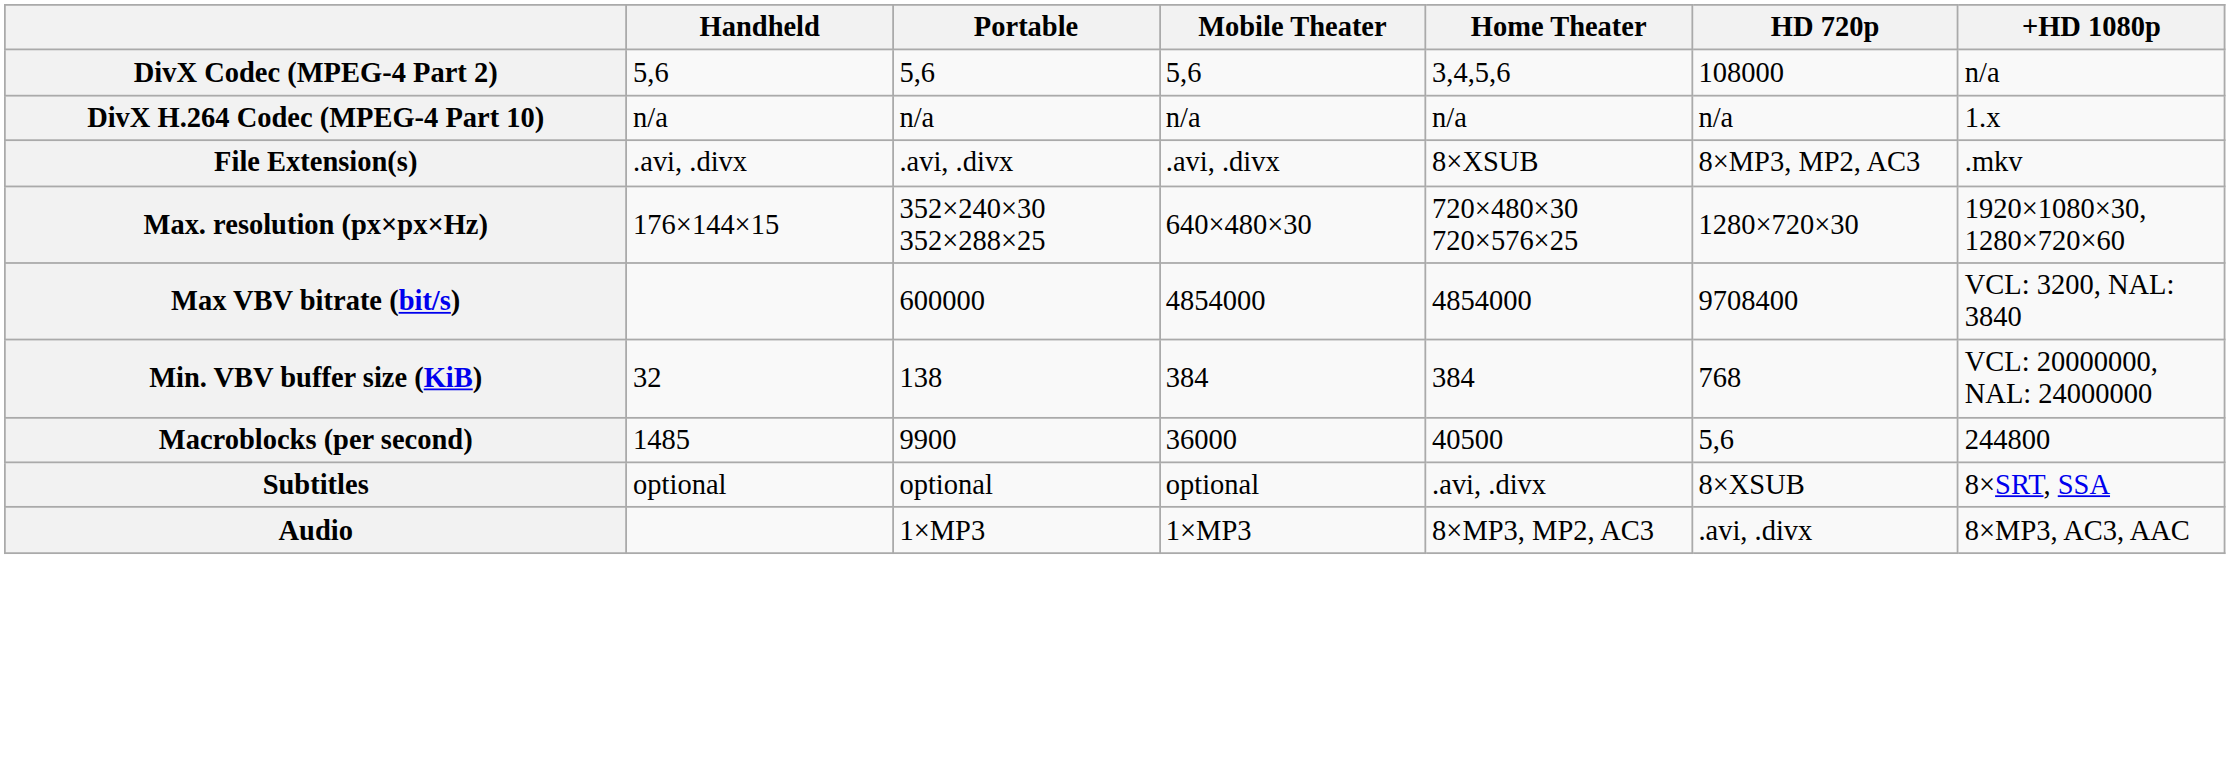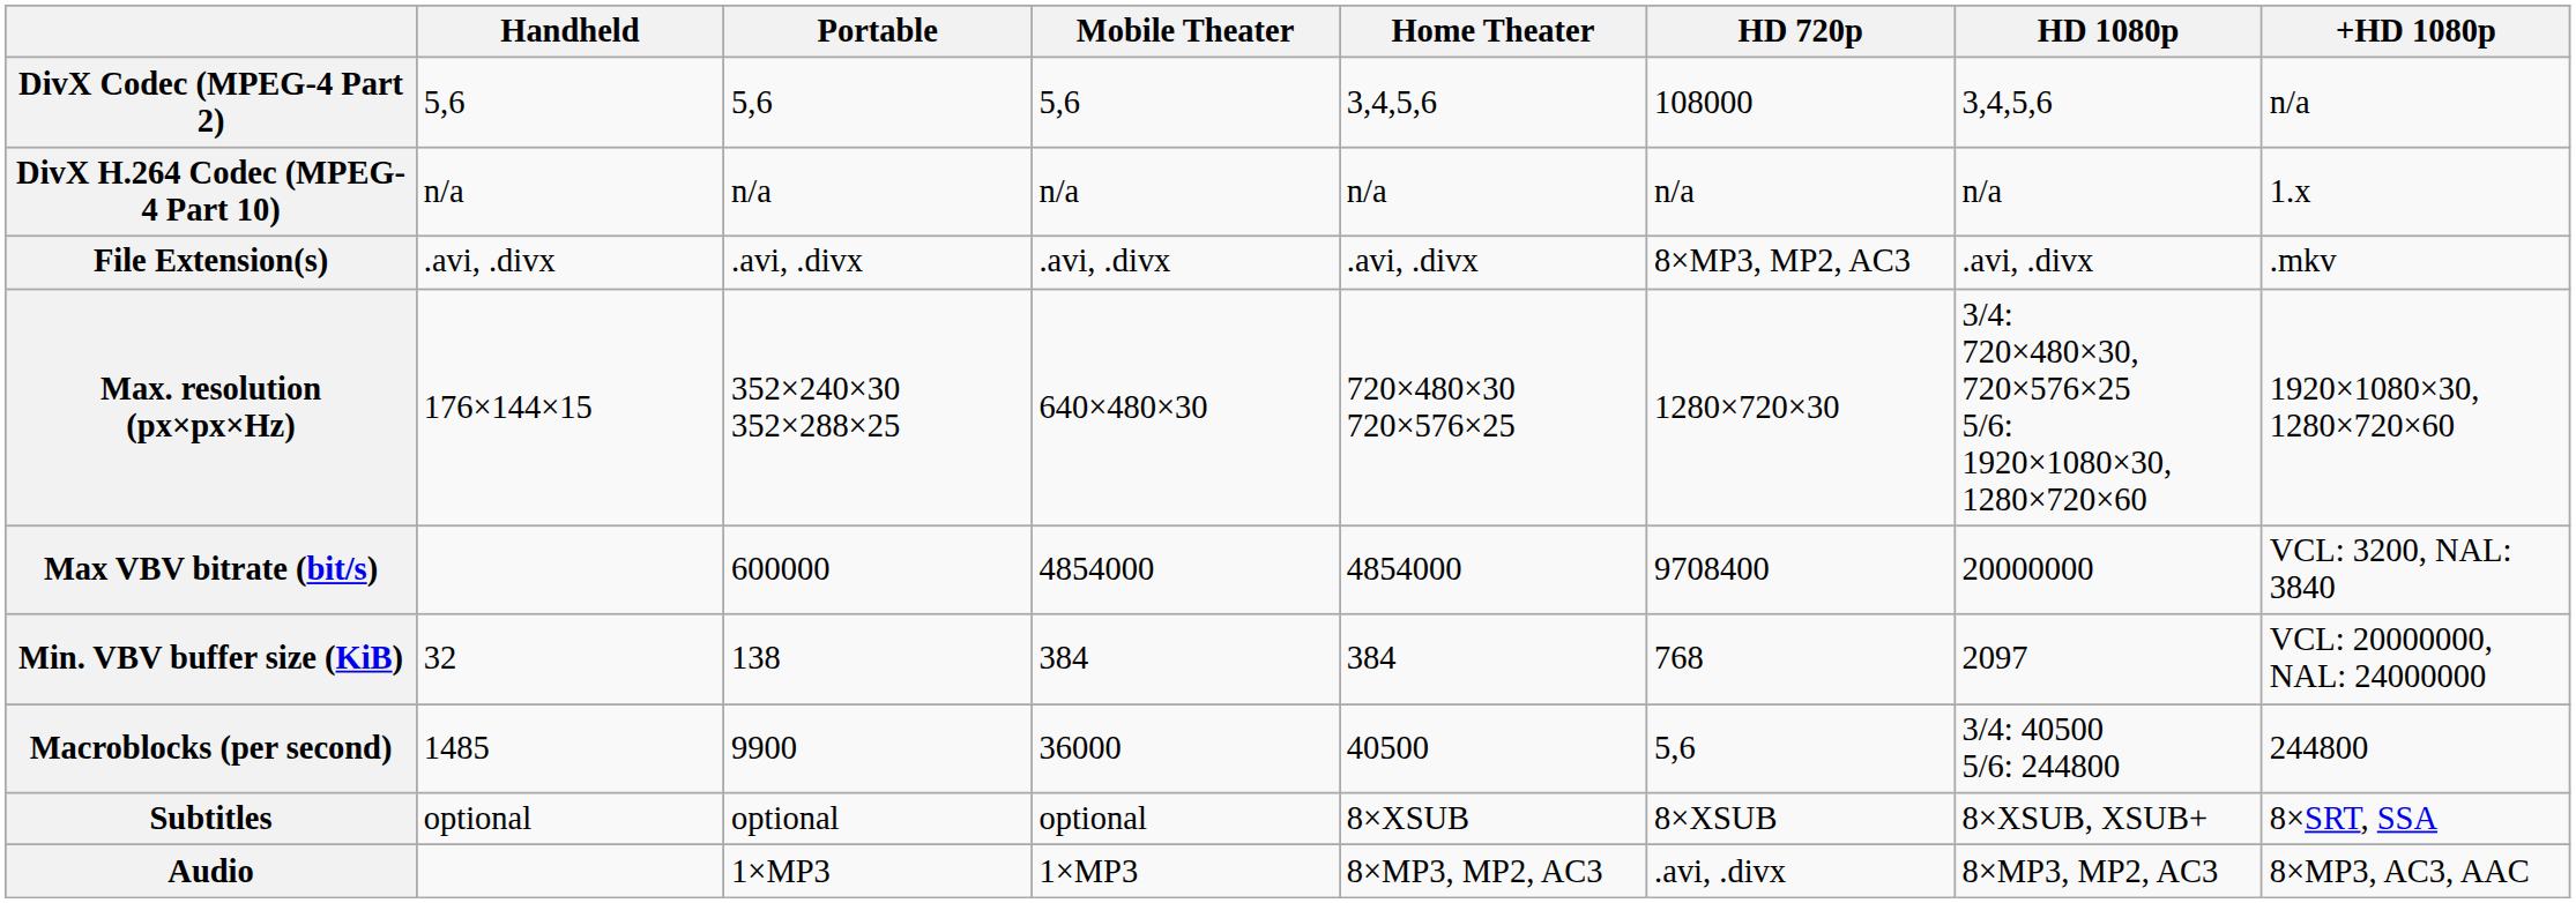+ column: HD 1080p | 3,4,5,6 | n/a | .avi, .divx | 3/4: 720×480×30, 720×576×25 5/6: 1920×1080×30, 1280×720×60 | 20000000 | 2097 | 3/4: 40500 5/6: 244800 | 8×XSUB, XSUB+ | 8×MP3, MP2, AC3
File Extension(s) | Home Theater: 8×XSUB -> .avi, .divx
Subtitles | Home Theater: .avi, .divx -> 8×XSUB
